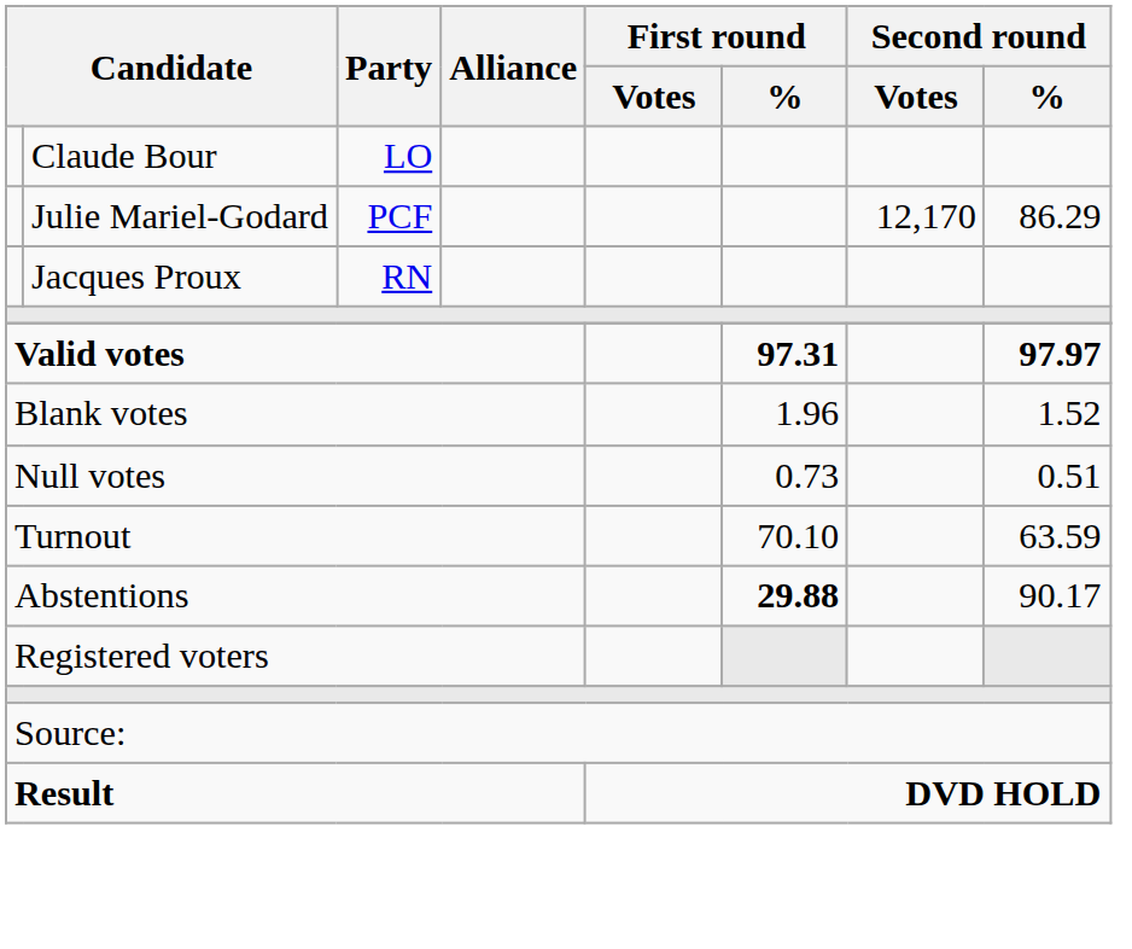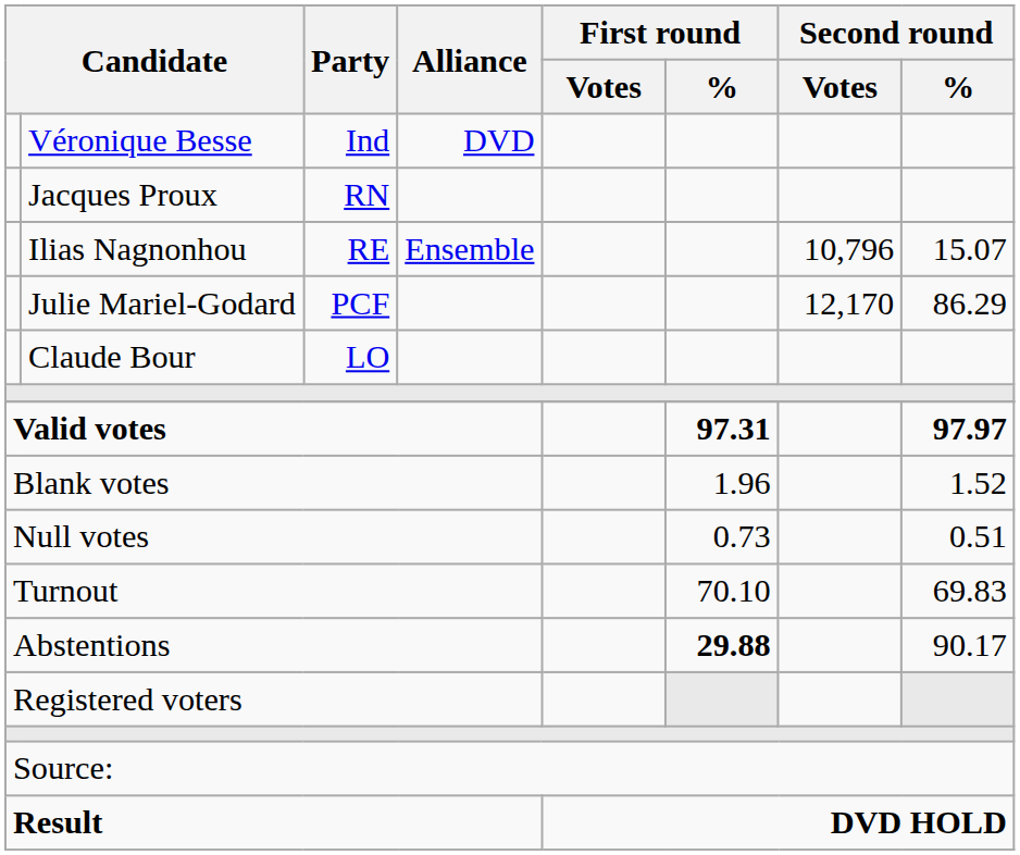+ row: Véronique Besse | Ind | DVD
rows swapped: Jacques Proux <-> Claude Bour
+ row: Ilias Nagnonhou | RE | Ensemble | 10,796 | 15.07
Turnout | Second round / %: 63.59 -> 69.83
